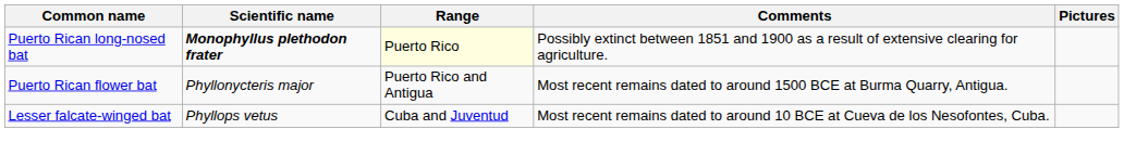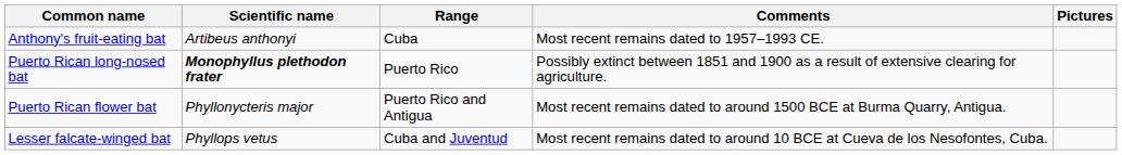+ row: Anthony's fruit-eating bat | Artibeus anthonyi | Cuba | Most recent remains dated to 1957–1993 CE.
Puerto Rican long-nosed bat | Range: lightyellow background -> no background
